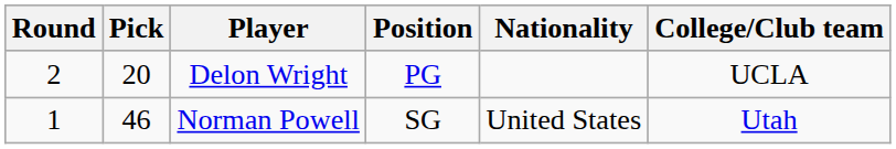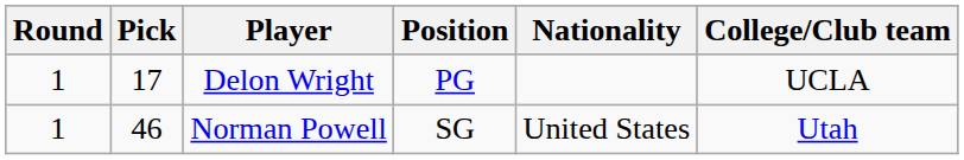Delon Wright | Round: 2 -> 1
Delon Wright | Pick: 20 -> 17
